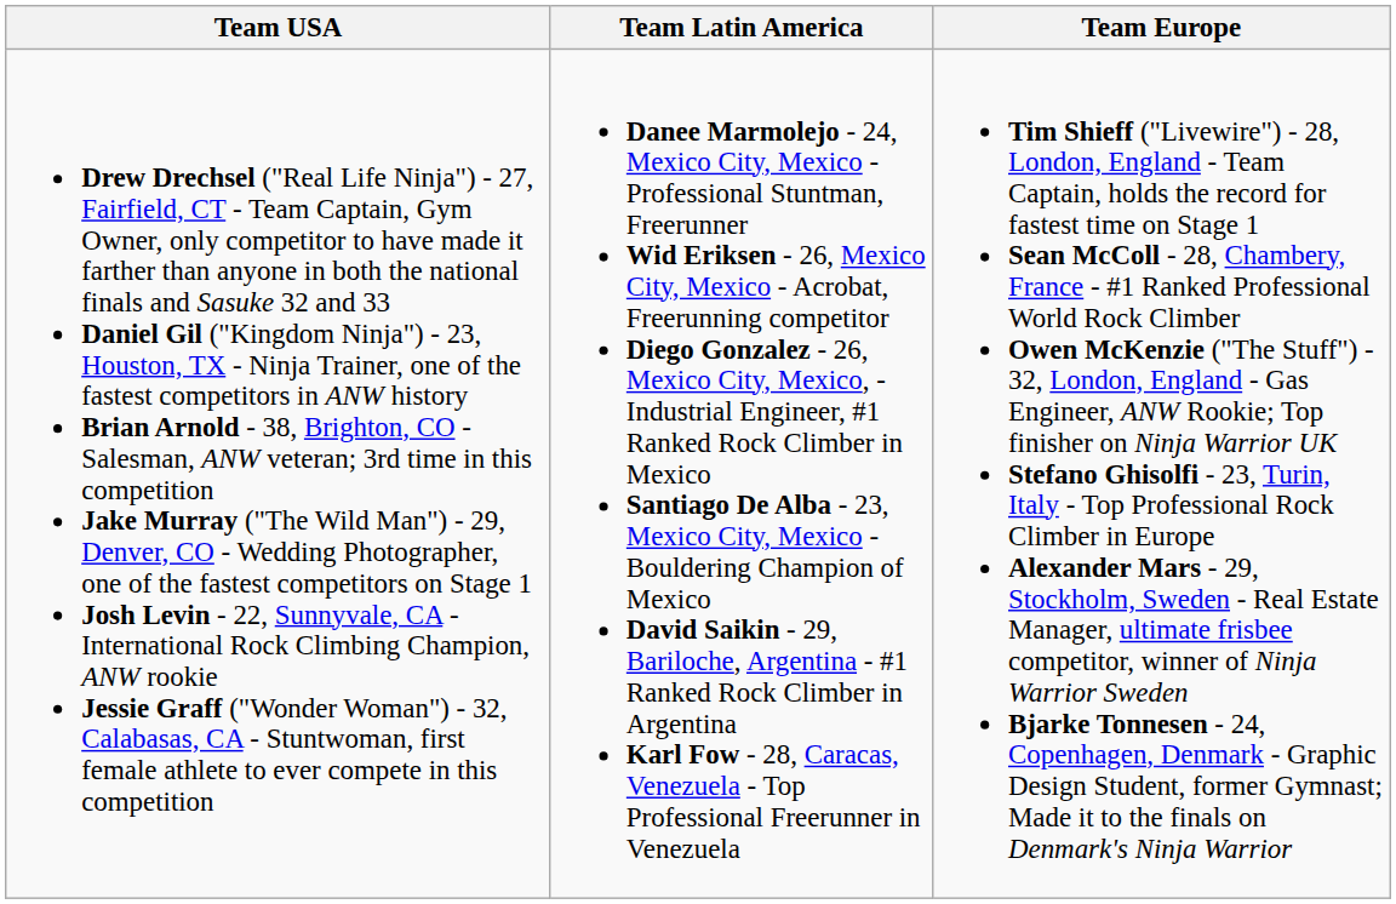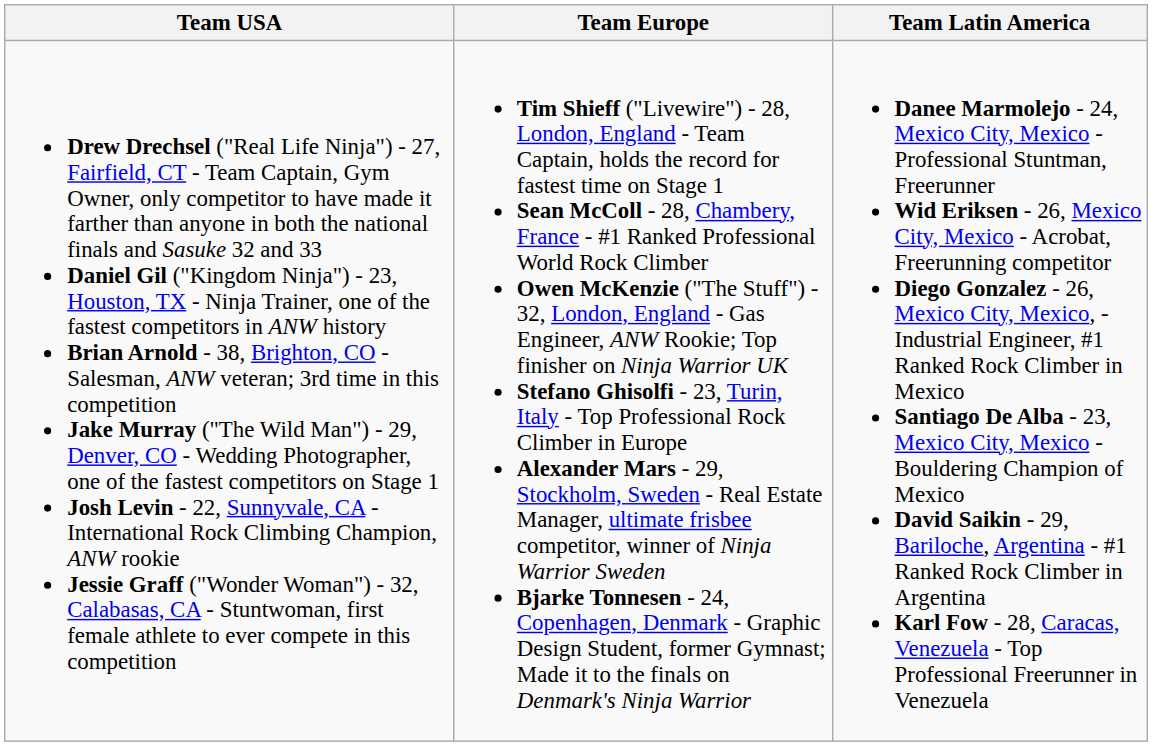columns swapped: Team Europe <-> Team Latin America
